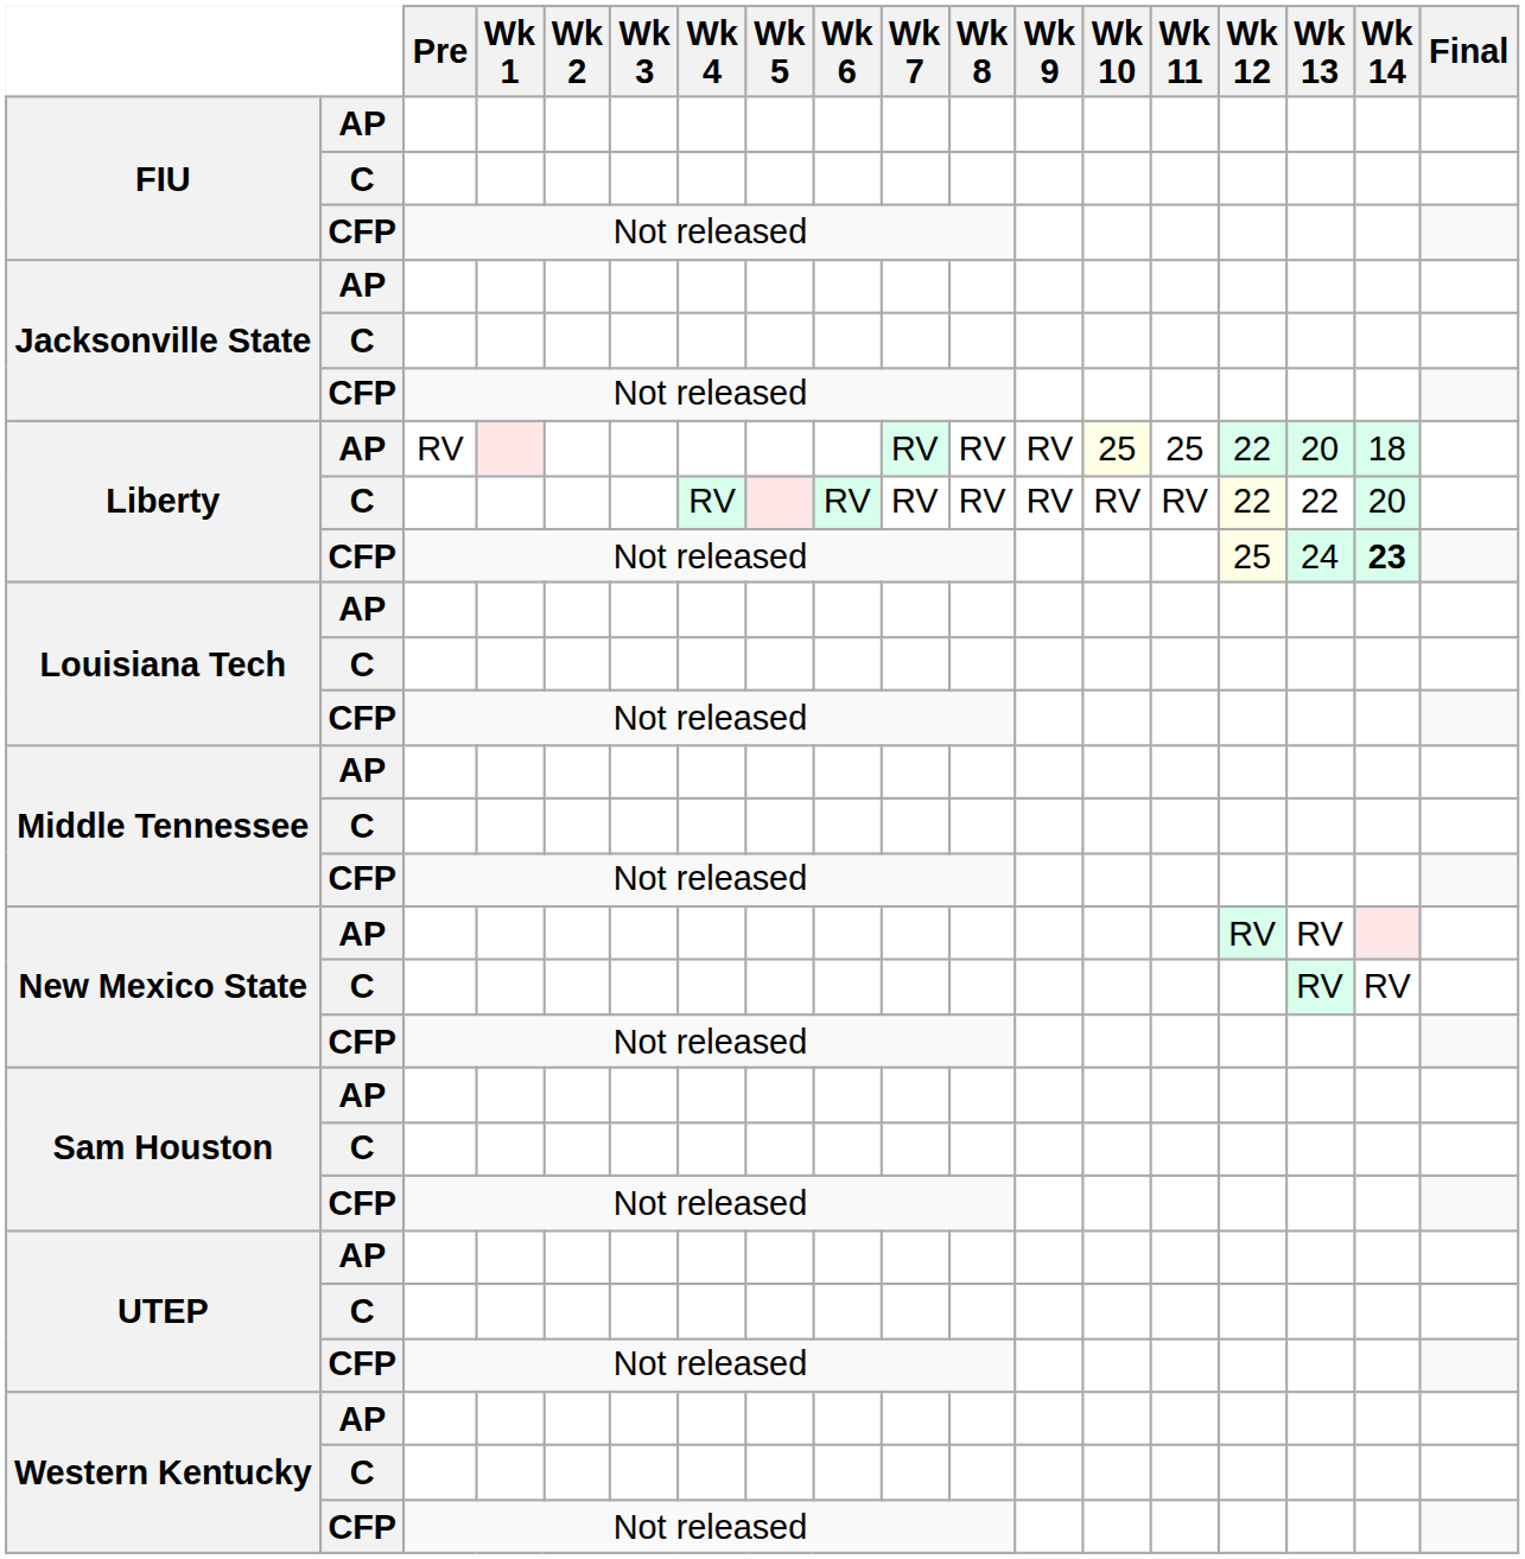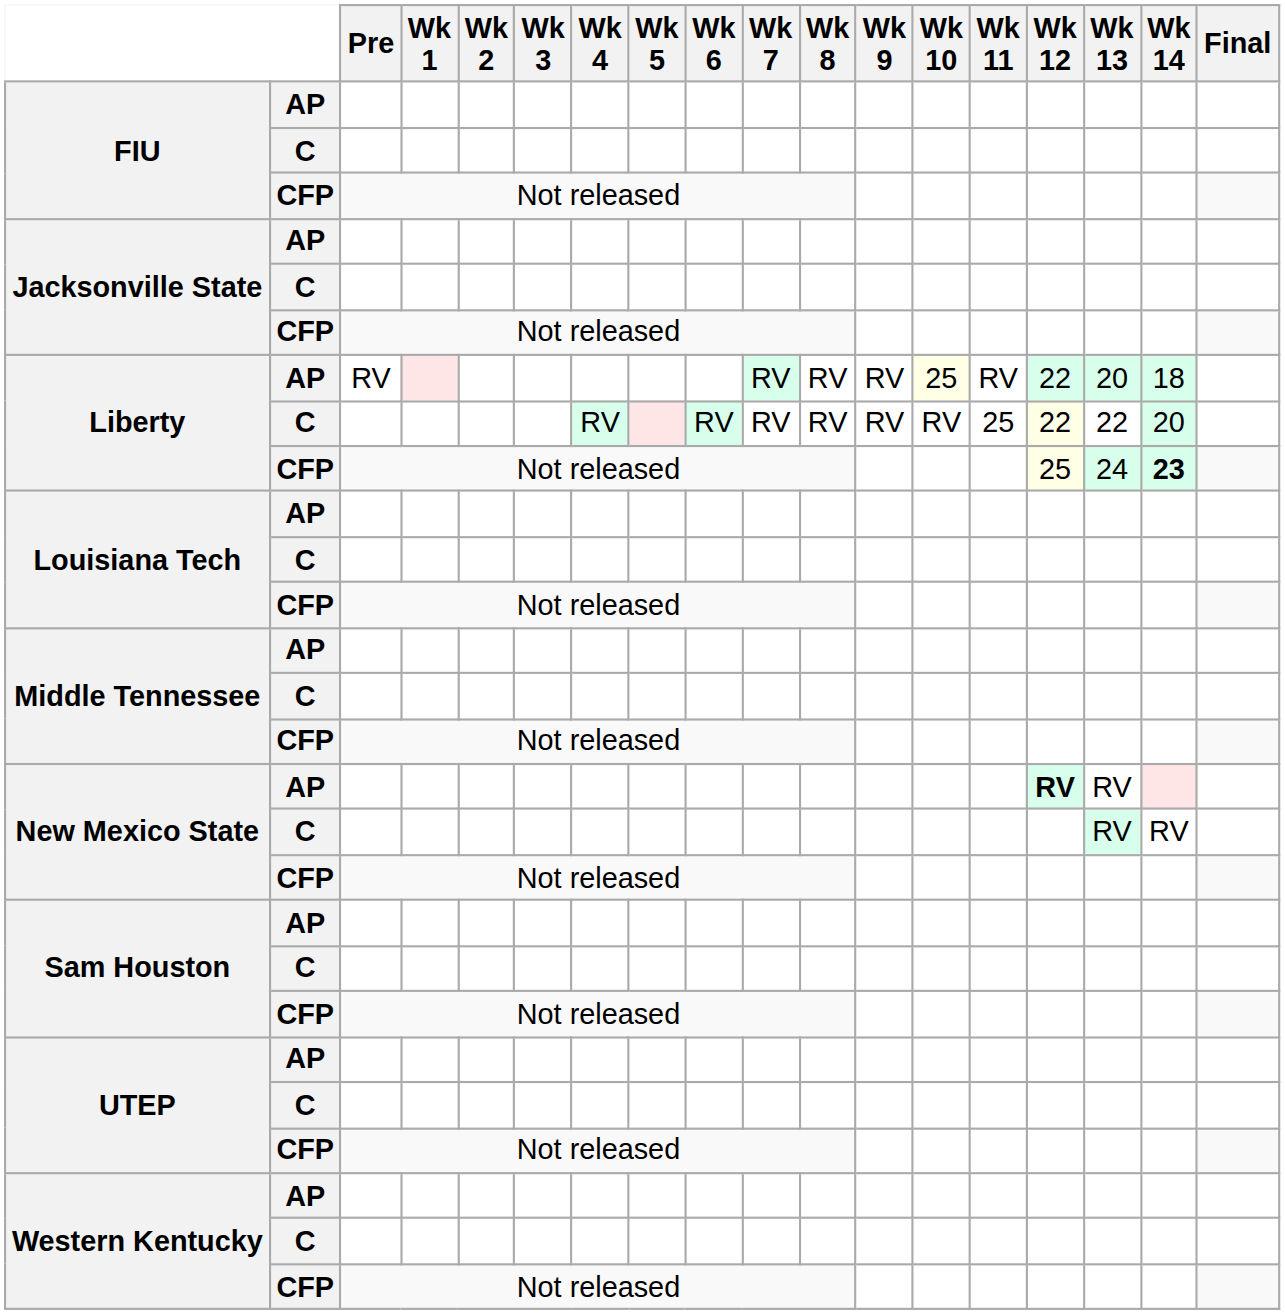Liberty / AP | Wk 11: 25 -> RV
Liberty / C | Wk 11: RV -> 25
New Mexico State / AP | Wk 12: normal -> bold
